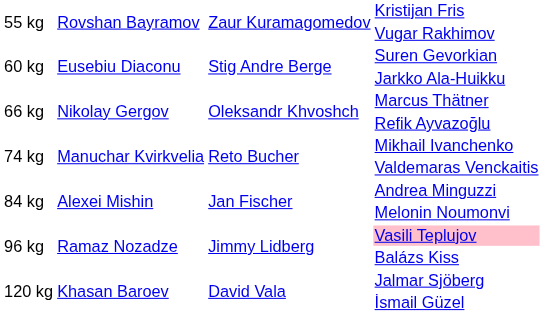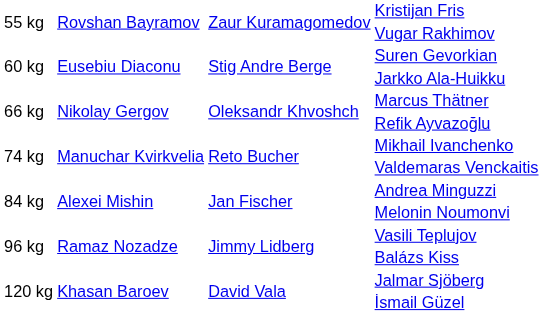Vasili Teplujov | column 4: pink background -> no background
